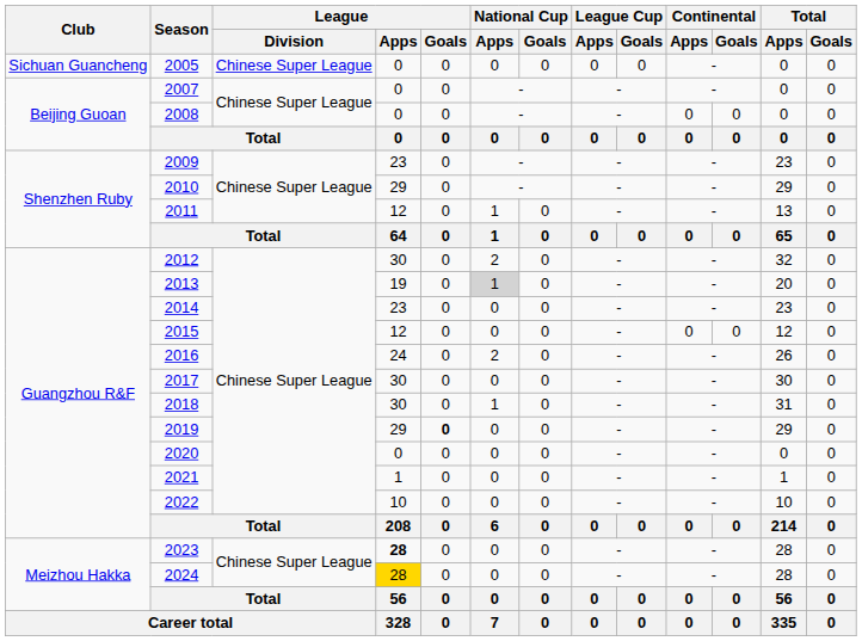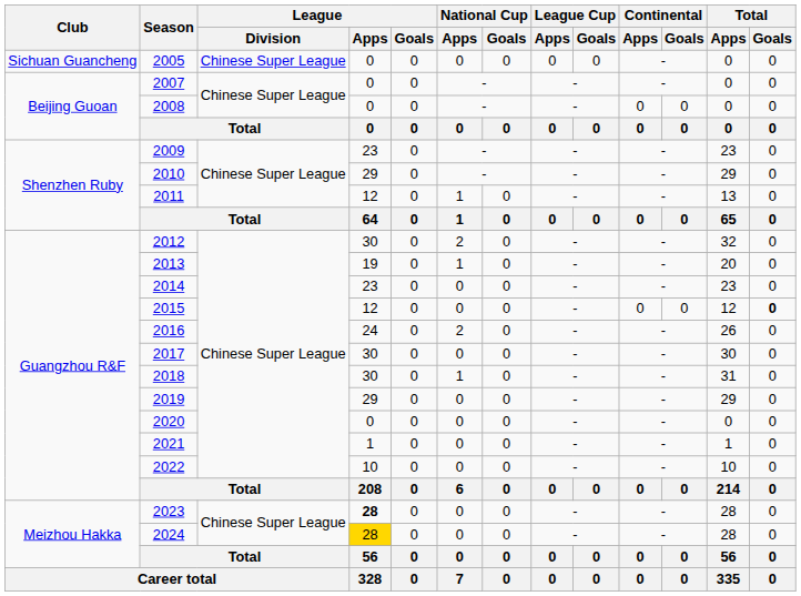2013 | National Cup / Apps: lightgrey background -> no background
2015 | Total / Goals: normal -> bold
2019 | League / Goals: bold -> normal
